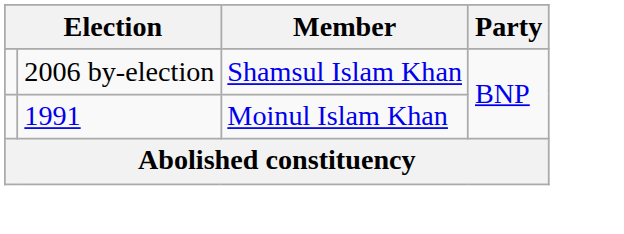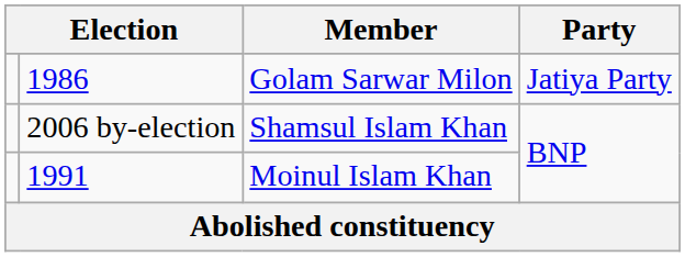+ row: 1986 | Golam Sarwar Milon | Jatiya Party
